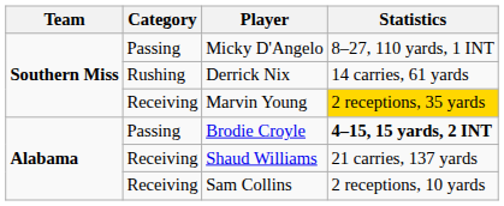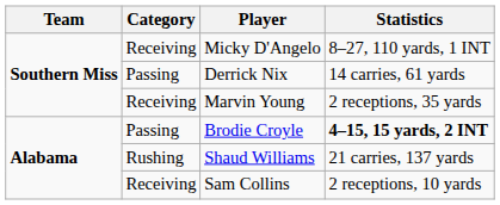Micky D'Angelo | Category: Passing -> Receiving
Derrick Nix | Category: Rushing -> Passing
Marvin Young | Statistics: gold background -> no background
Shaud Williams | Category: Receiving -> Rushing
